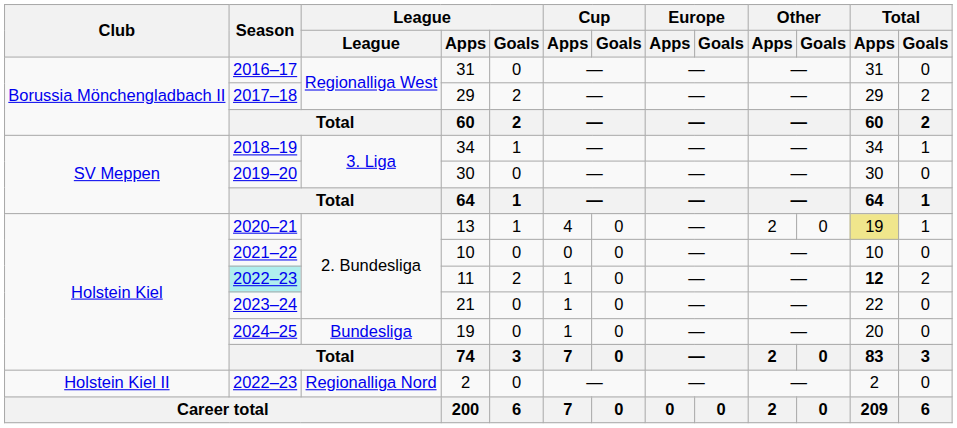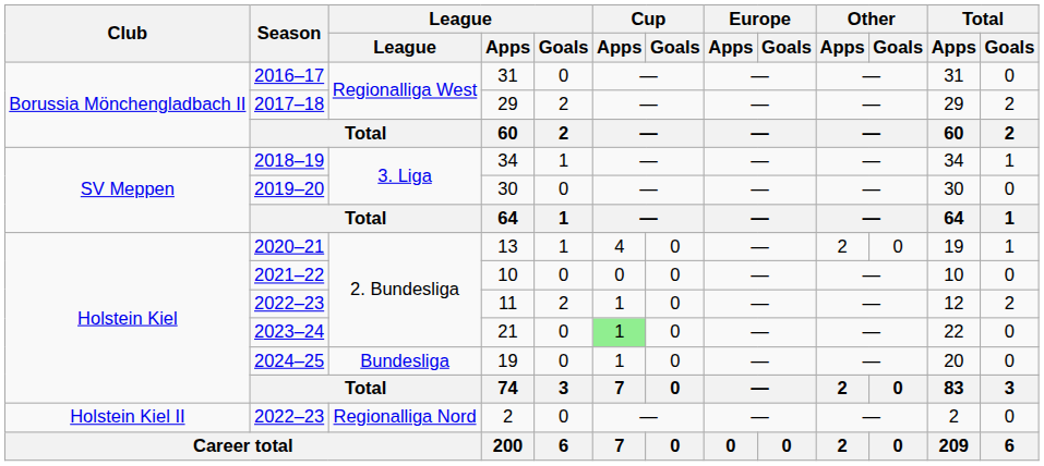13 | Total / Apps: khaki background -> no background
11 | Season: paleturquoise background -> no background
11 | Total / Apps: bold -> normal
21 | Cup / Apps: no background -> lightgreen background
